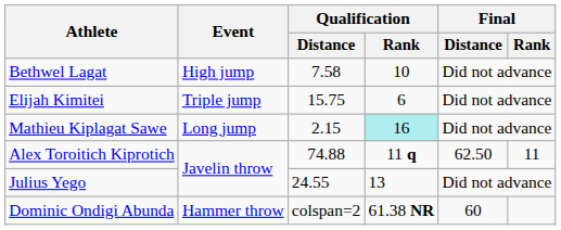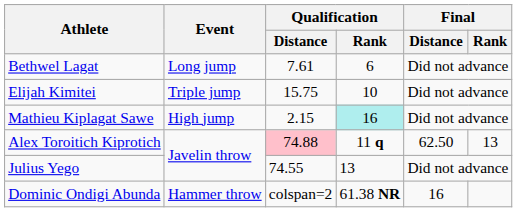Bethwel Lagat | Event: High jump -> Long jump
Bethwel Lagat | Qualification / Distance: 7.58 -> 7.61
Bethwel Lagat | Qualification / Rank: 10 -> 6
Elijah Kimitei | Qualification / Rank: 6 -> 10
Mathieu Kiplagat Sawe | Event: Long jump -> High jump
Alex Toroitich Kiprotich | Qualification / Distance: no background -> pink background
Alex Toroitich Kiprotich | Final / Rank: 11 -> 13
Julius Yego | Qualification / Distance: 24.55 -> 74.55
Dominic Ondigi Abunda | Final / Distance: 60 -> 16
